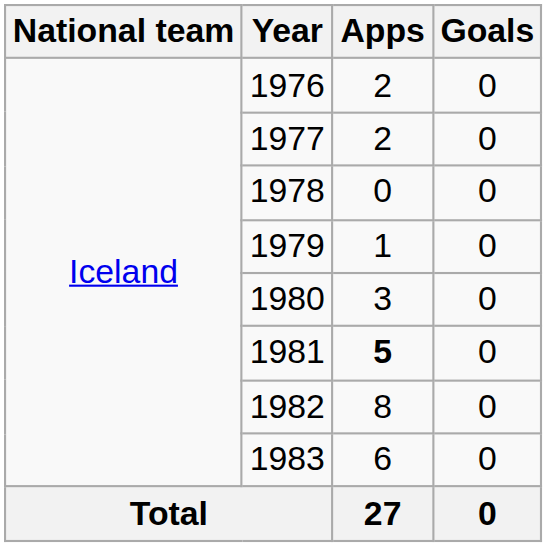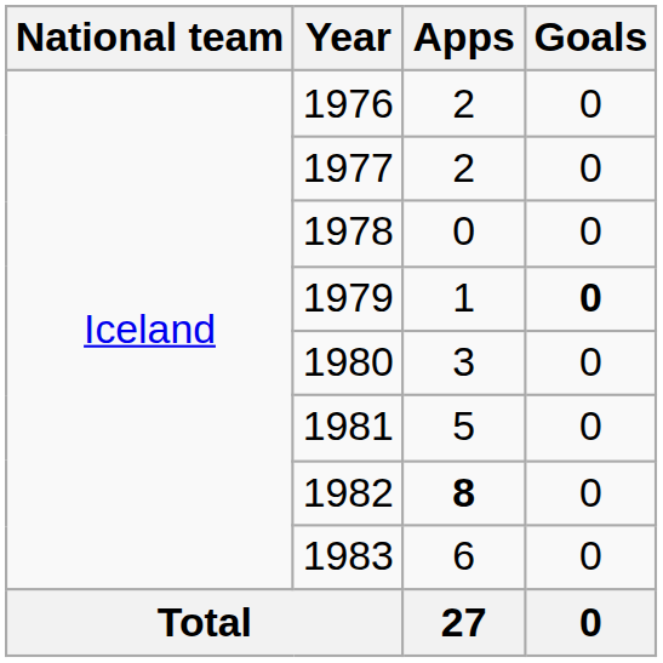1979 | Goals: normal -> bold
1981 | Apps: bold -> normal
1982 | Apps: normal -> bold
